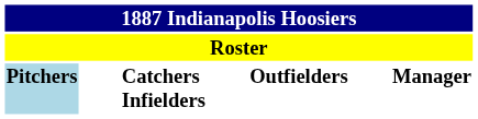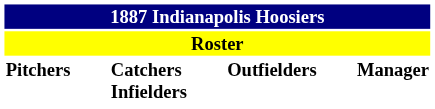Pitchers | column 1: lightblue background -> no background
